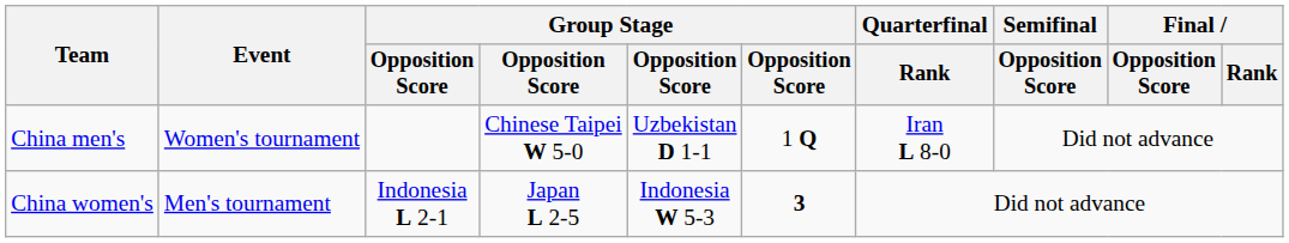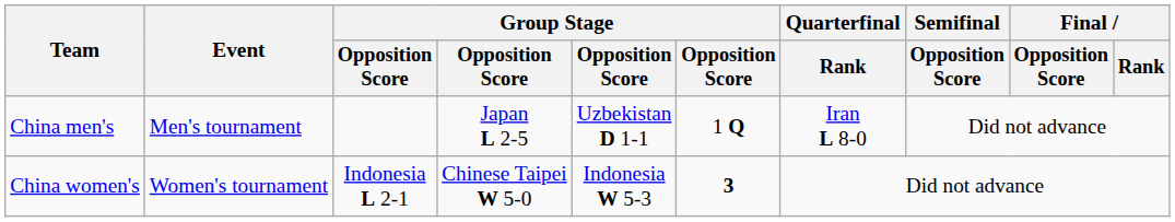China men's | Event: Women's tournament -> Men's tournament
China men's | column 4: Chinese Taipei W 5-0 -> Japan L 2-5
China women's | Event: Men's tournament -> Women's tournament
China women's | column 4: Japan L 2-5 -> Chinese Taipei W 5-0
